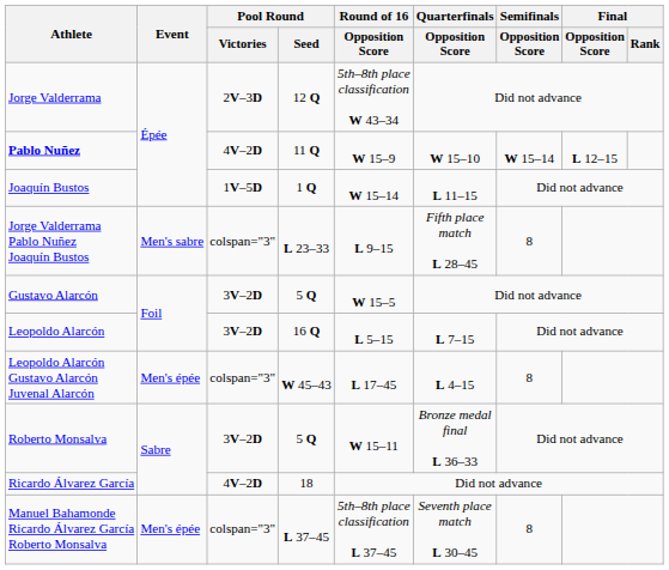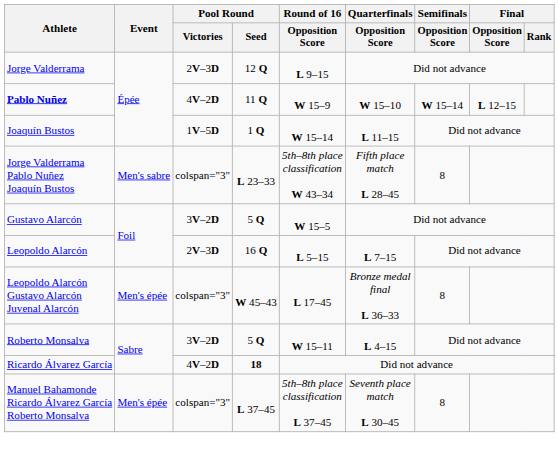Jorge Valderrama | Round of 16 / Opposition Score: 5th–8th place classification W 43–34 -> L 9–15
Jorge Valderrama Pablo Nuñez Joaquín Bustos | Round of 16 / Opposition Score: L 9–15 -> 5th–8th place classification W 43–34
Leopoldo Alarcón | Pool Round / Victories: 3V–2D -> 2V–3D
Leopoldo Alarcón Gustavo Alarcón Juvenal Alarcón | Quarterfinals / Opposition Score: L 4–15 -> Bronze medal final L 36–33
Roberto Monsalva | Quarterfinals / Opposition Score: Bronze medal final L 36–33 -> L 4–15
Ricardo Álvarez García | Pool Round / Seed: normal -> bold
